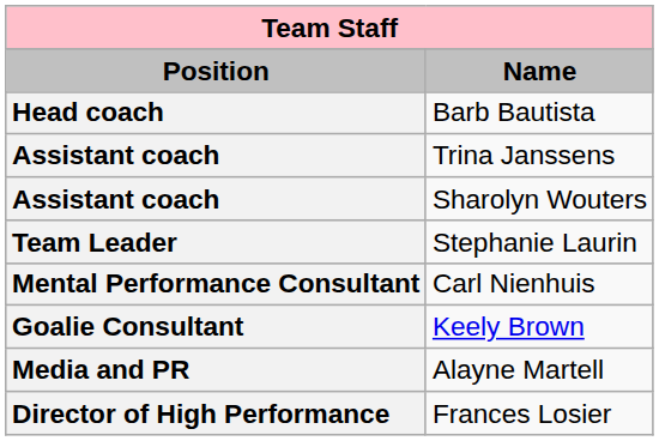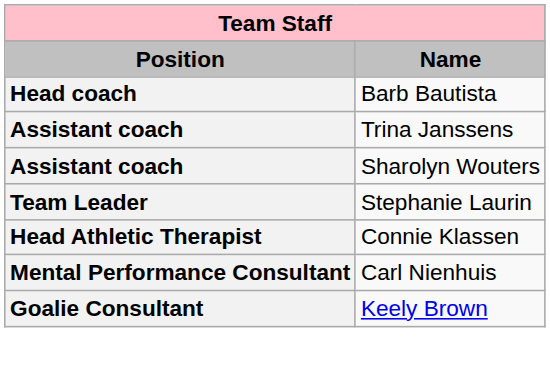+ row: Head Athletic Therapist | Connie Klassen
- row: Media and PR | Alayne Martell
- row: Director of High Performance | Frances Losier
